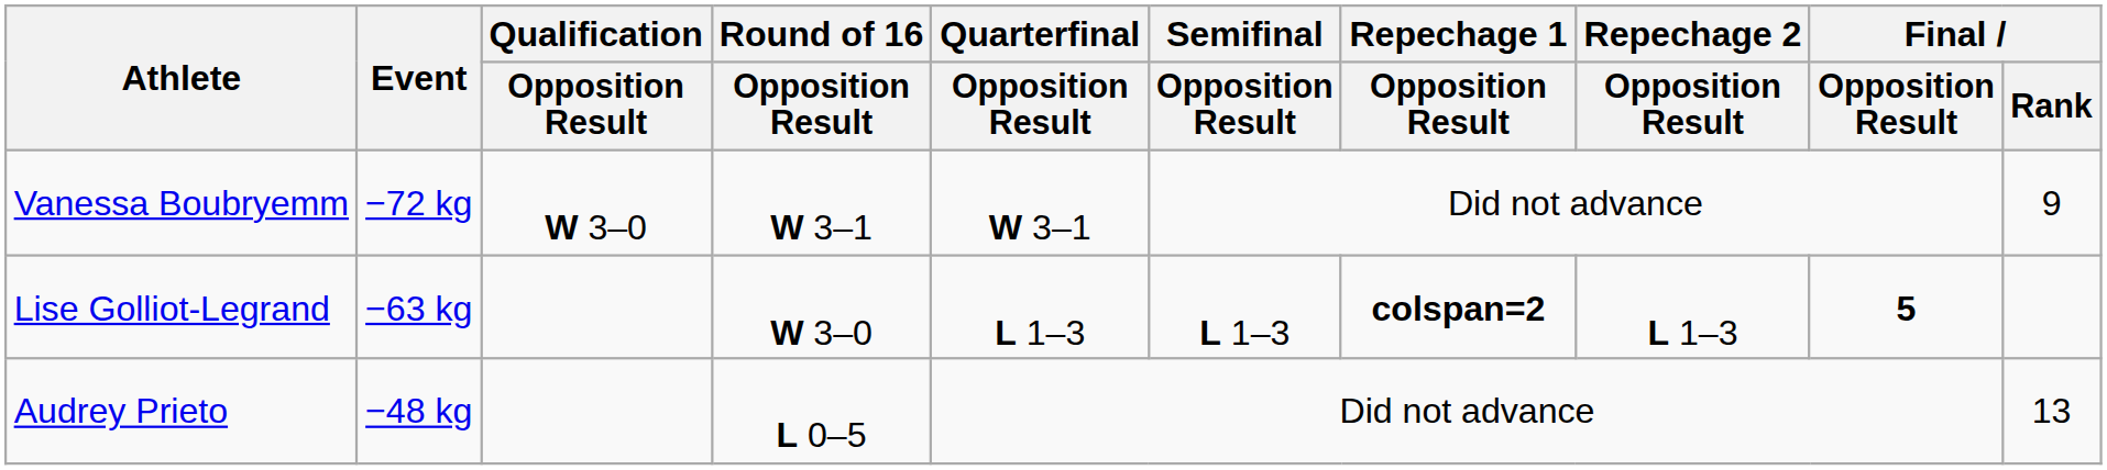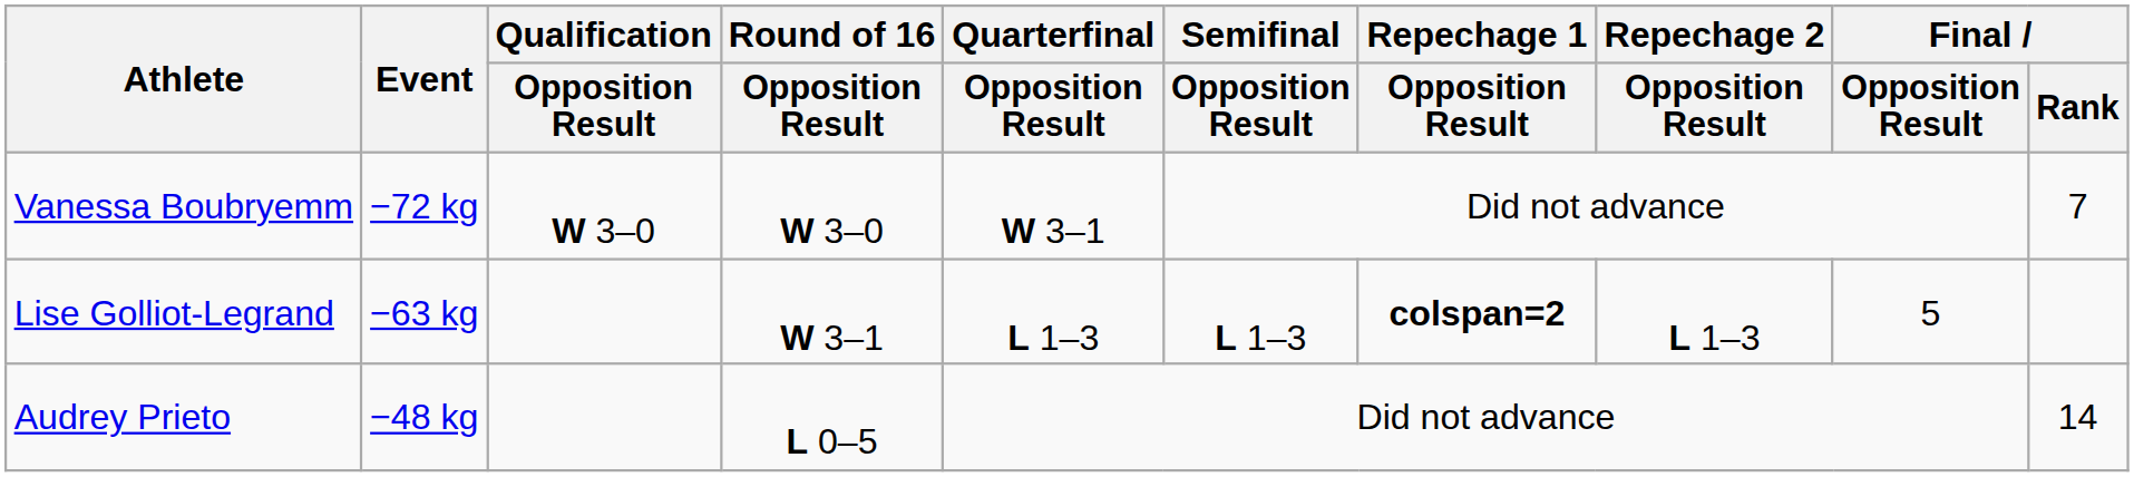Vanessa Boubryemm | Round of 16 / Opposition Result: W 3–1 -> W 3–0
Vanessa Boubryemm | Final / Rank: 9 -> 7
Lise Golliot-Legrand | Round of 16 / Opposition Result: W 3–0 -> W 3–1
Lise Golliot-Legrand | Final / Opposition Result: bold -> normal
Audrey Prieto | Final / Rank: 13 -> 14
